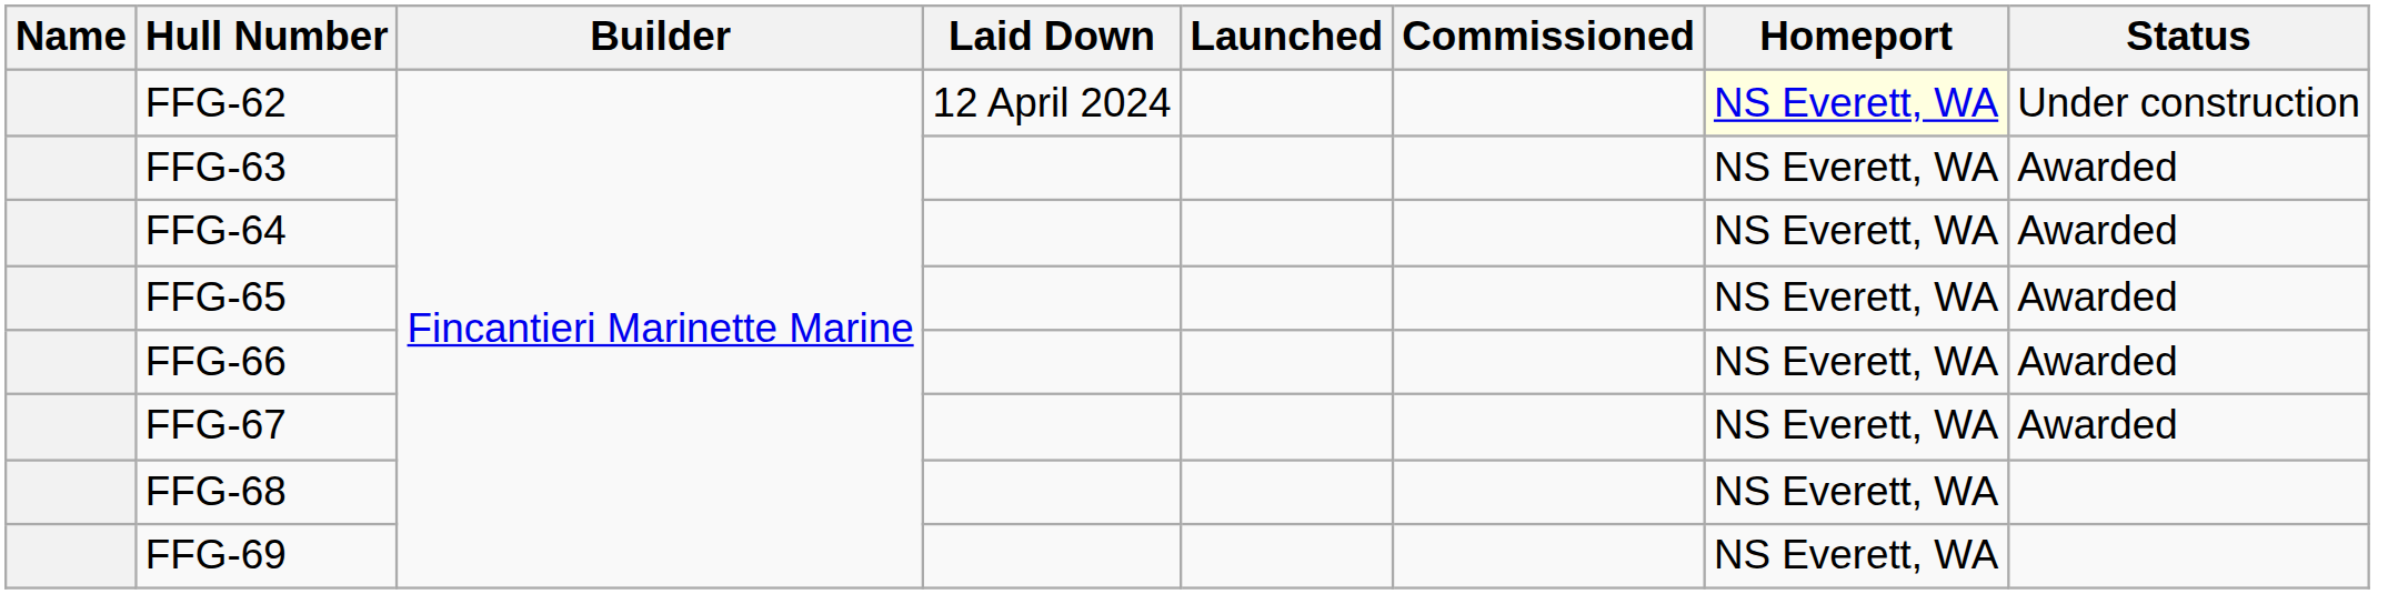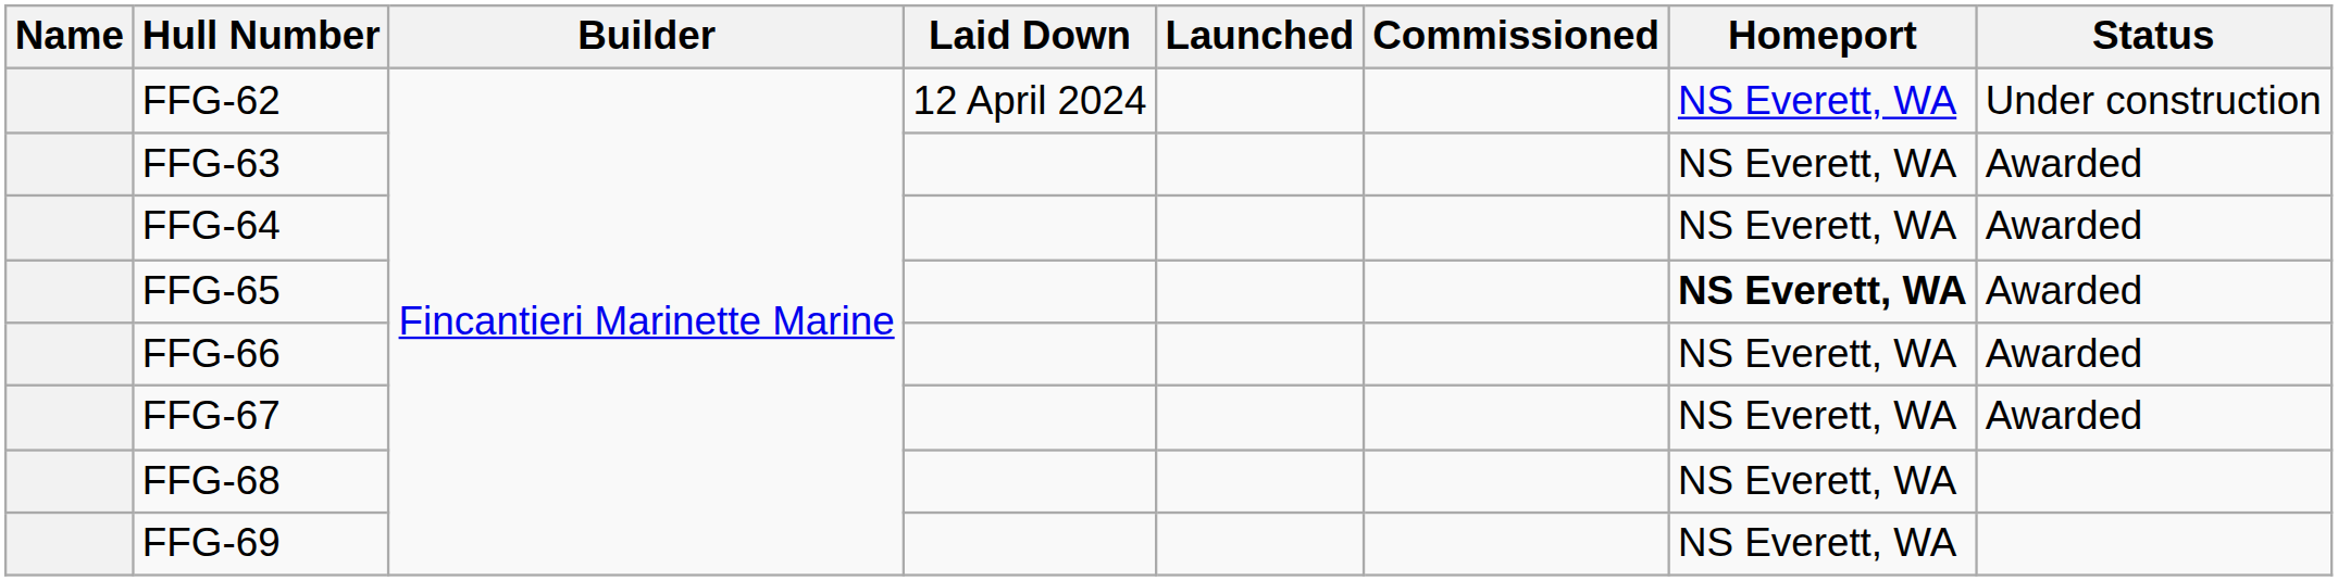FFG-62 | Homeport: lightyellow background -> no background
FFG-65 | Homeport: normal -> bold
